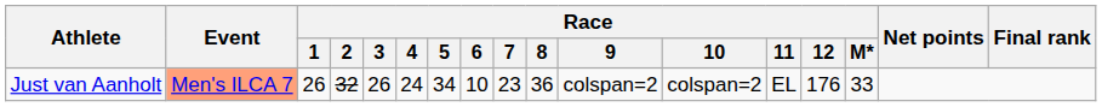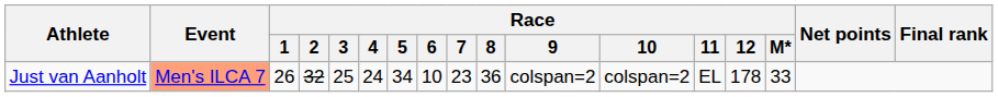Just van Aanholt | Race / 3: 26 -> 25
Just van Aanholt | Race / 12: 176 -> 178
